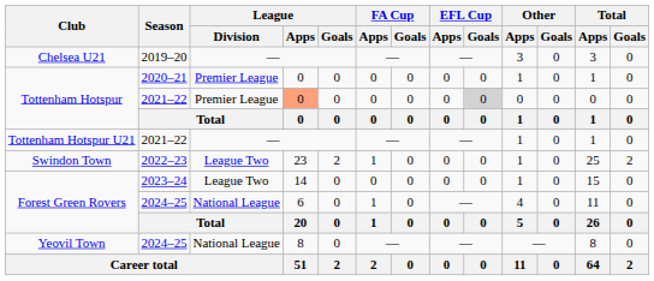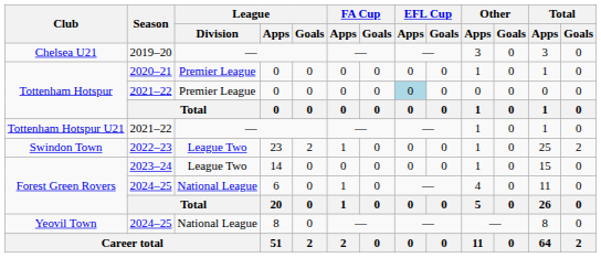Tottenham Hotspur / 2021–22 | League / Apps: lightsalmon background -> no background
Tottenham Hotspur / 2021–22 | EFL Cup / Apps: no background -> lightblue background
Tottenham Hotspur / 2021–22 | EFL Cup / Goals: lightgrey background -> no background
